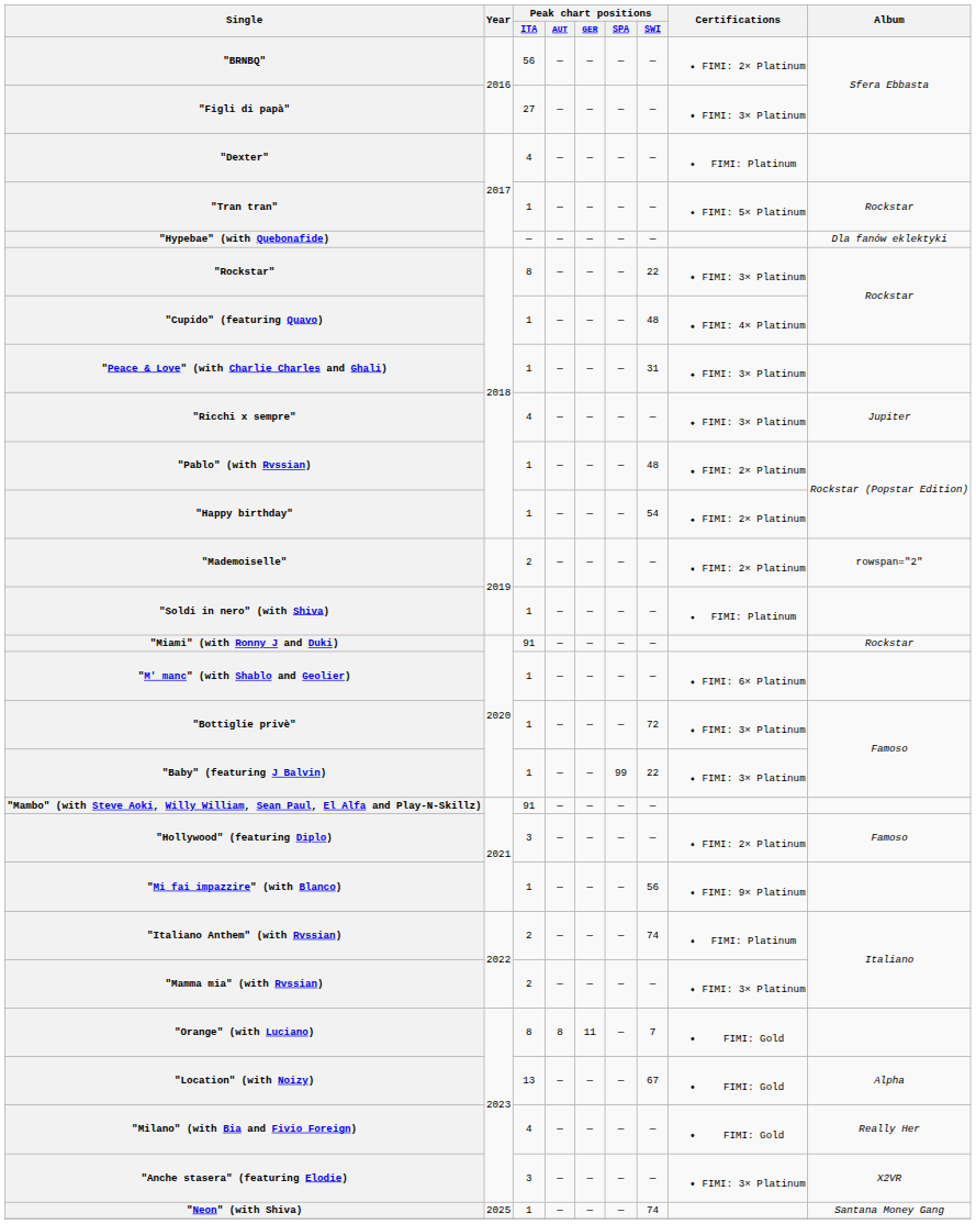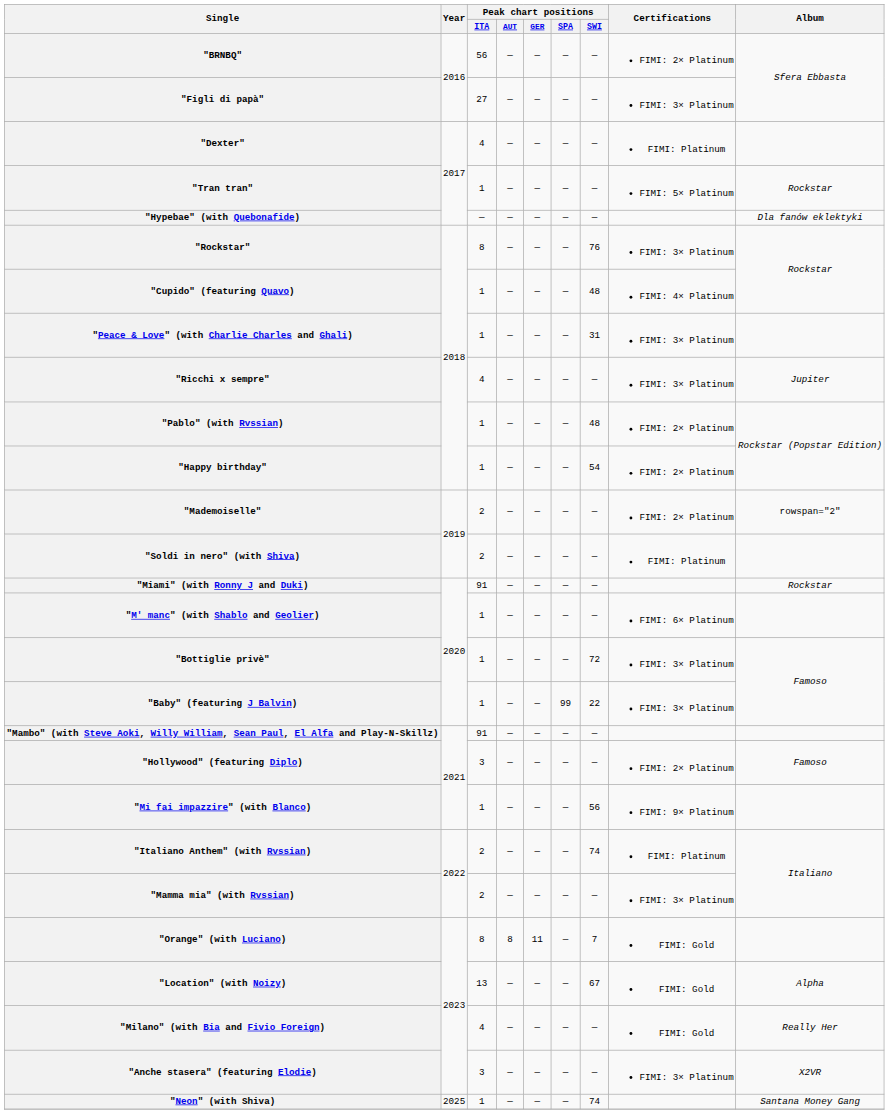"Rockstar" | Peak chart positions / SWI: 22 -> 76
"Soldi in nero" (with Shiva) | Peak chart positions / ITA: 1 -> 2
